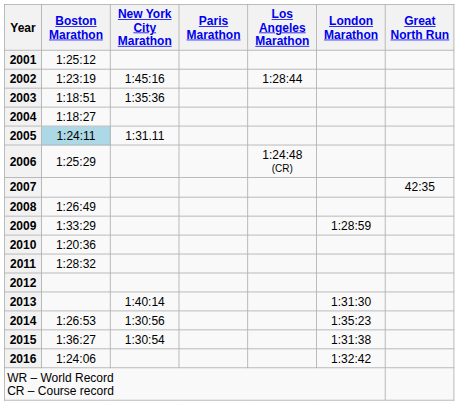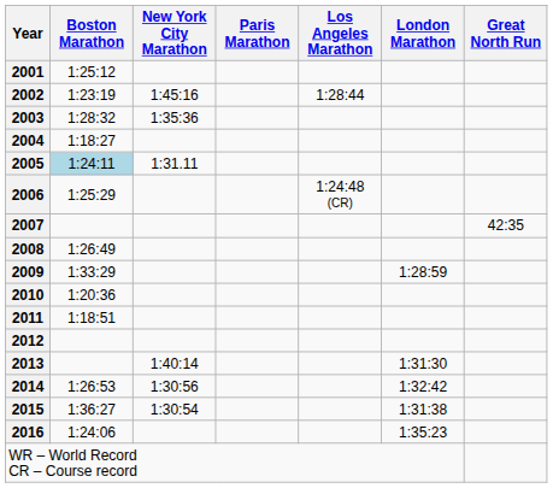2003 | Boston Marathon: 1:18:51 -> 1:28:32
2011 | Boston Marathon: 1:28:32 -> 1:18:51
2014 | London Marathon: 1:35:23 -> 1:32:42
2016 | London Marathon: 1:32:42 -> 1:35:23
